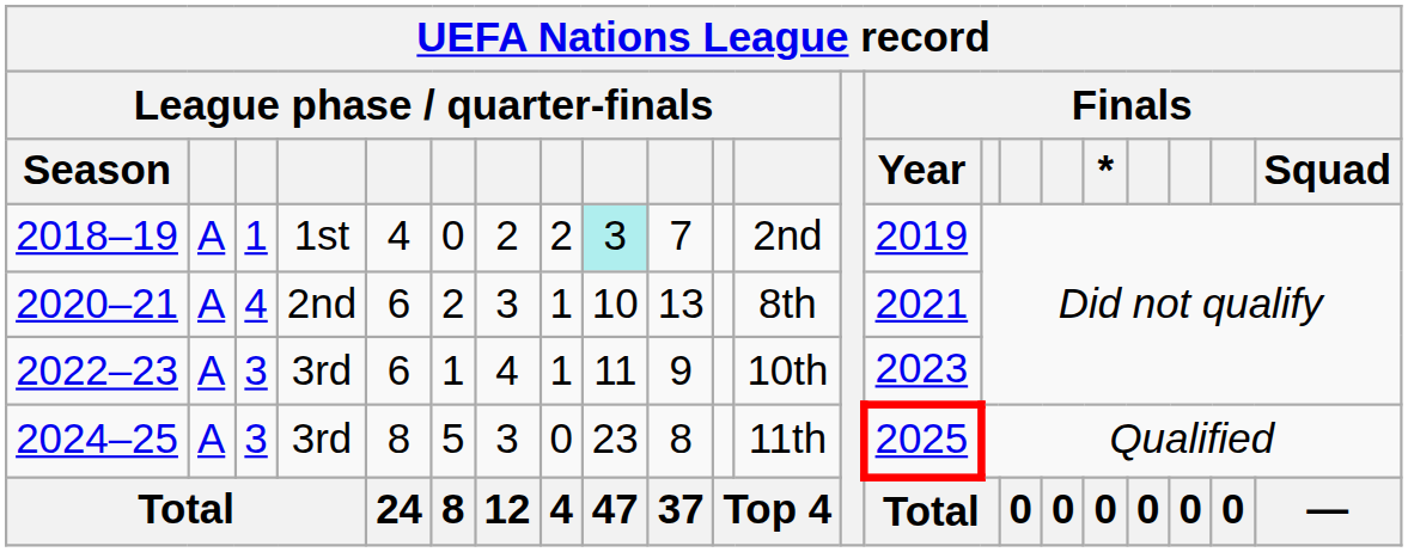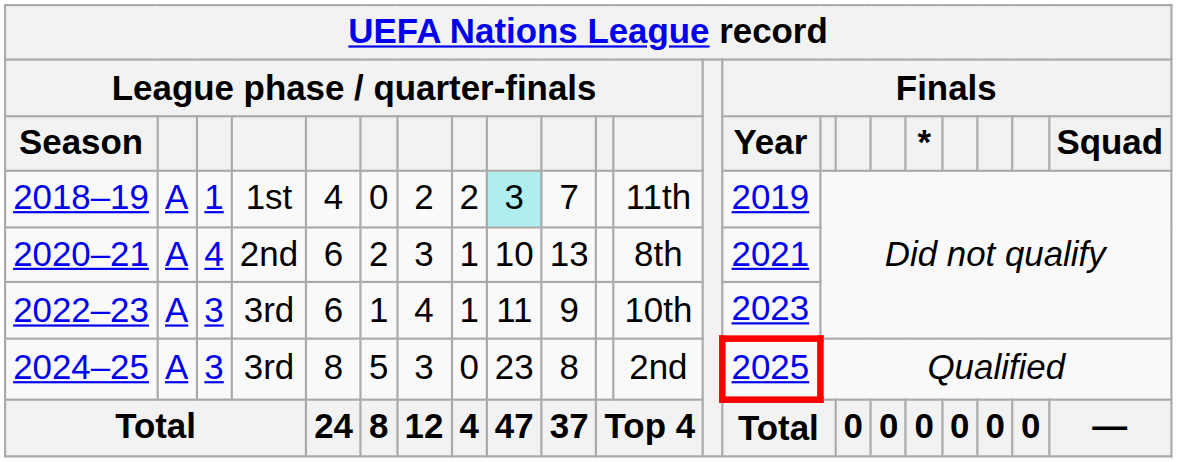2018–19 | column 12: 2nd -> 11th
2024–25 | column 12: 11th -> 2nd
